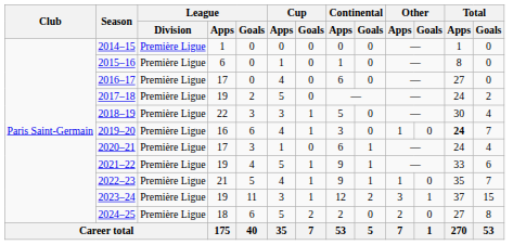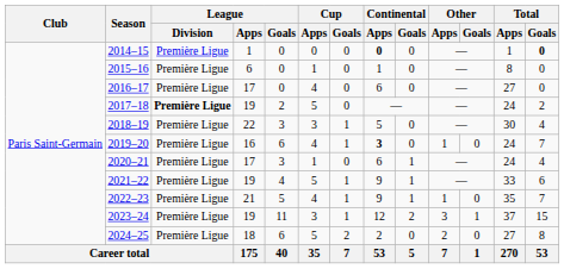2014–15 | Continental / Apps: normal -> bold
2014–15 | Total / Goals: normal -> bold
2017–18 | League / Division: normal -> bold
2019–20 | Continental / Apps: normal -> bold
2019–20 | Total / Apps: bold -> normal
